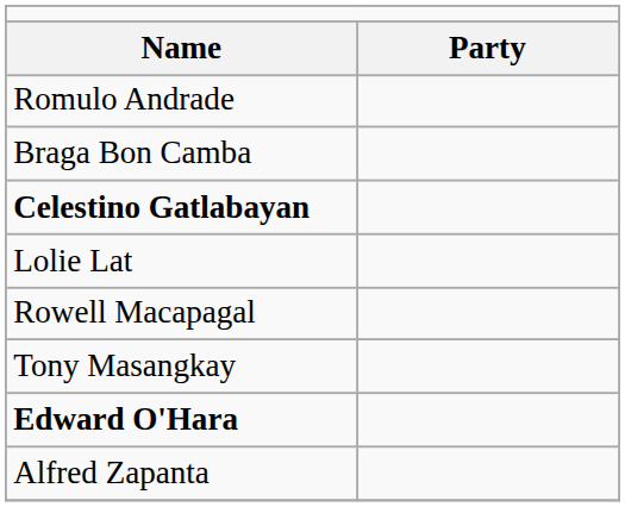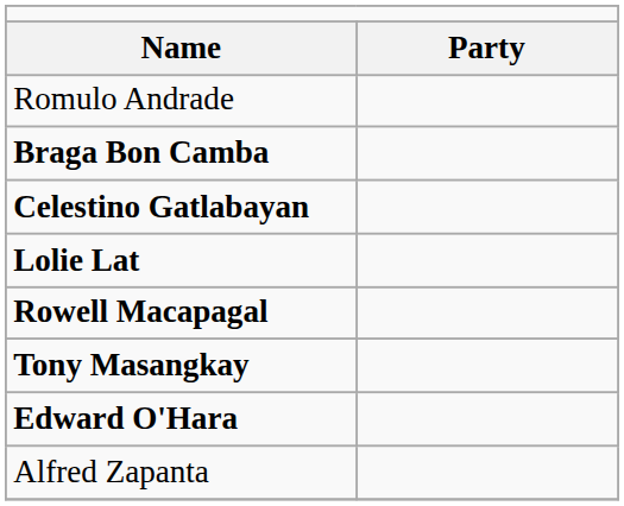Braga Bon Camba | column 1: normal -> bold
Lolie Lat | column 1: normal -> bold
Rowell Macapagal | column 1: normal -> bold
Tony Masangkay | column 1: normal -> bold
